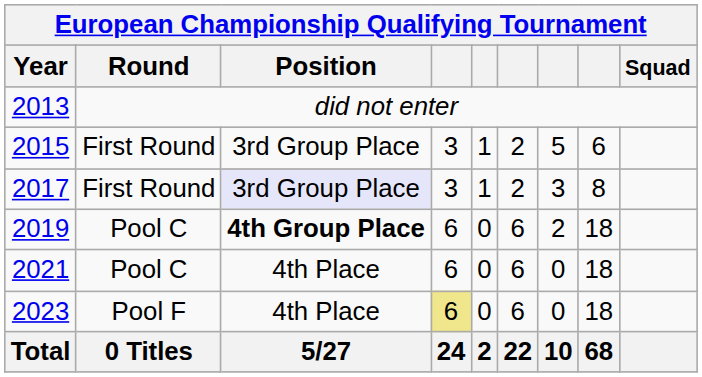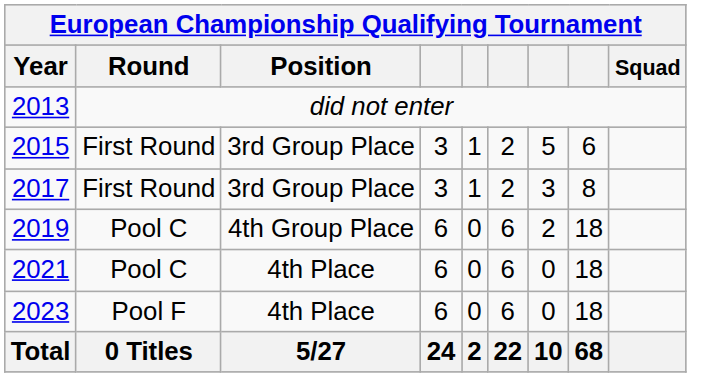2017 | Position: lavender background -> no background
2019 | Position: bold -> normal
2023 | column 4: khaki background -> no background
